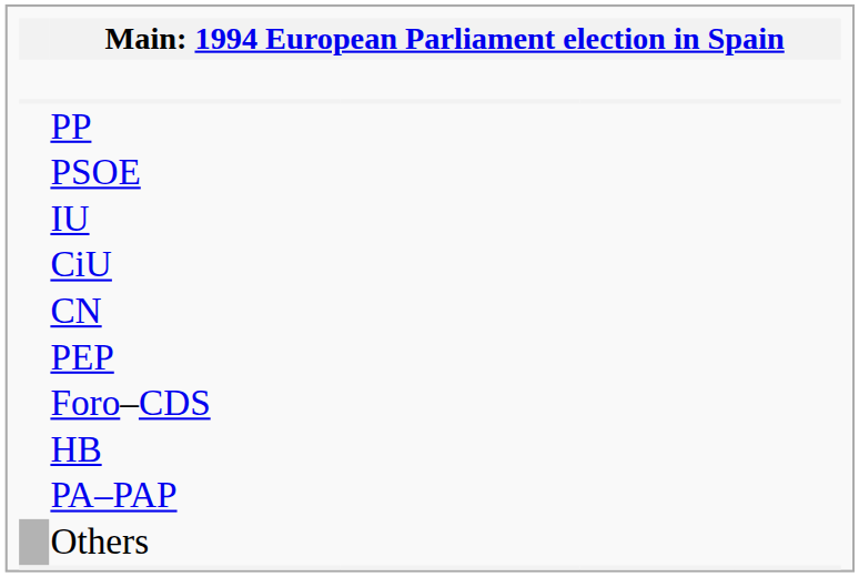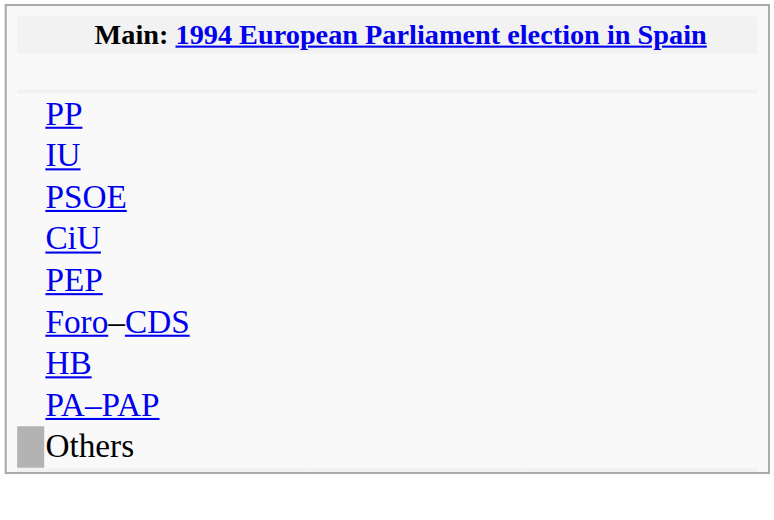rows swapped: PSOE <-> IU
- row: CN
